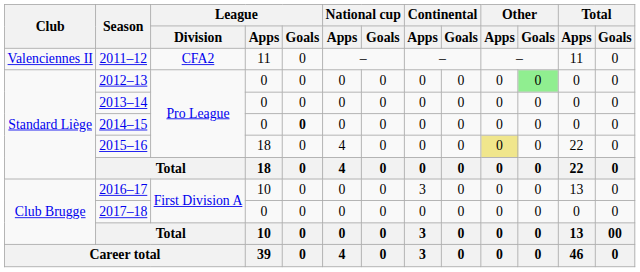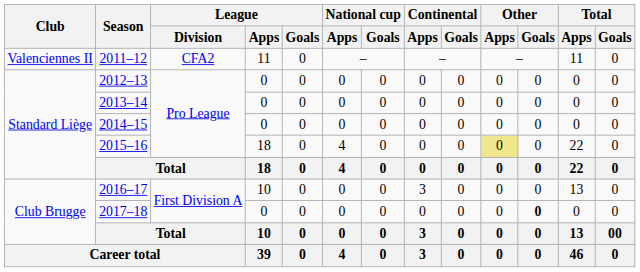2012–13 | Other / Goals: lightgreen background -> no background
2014–15 | League / Goals: bold -> normal
2017–18 | Other / Goals: normal -> bold
